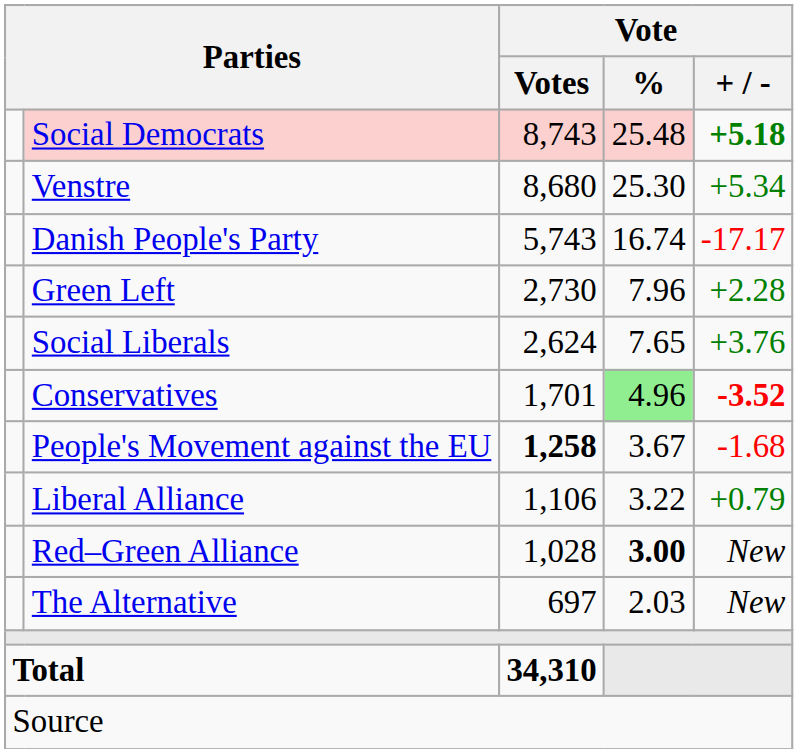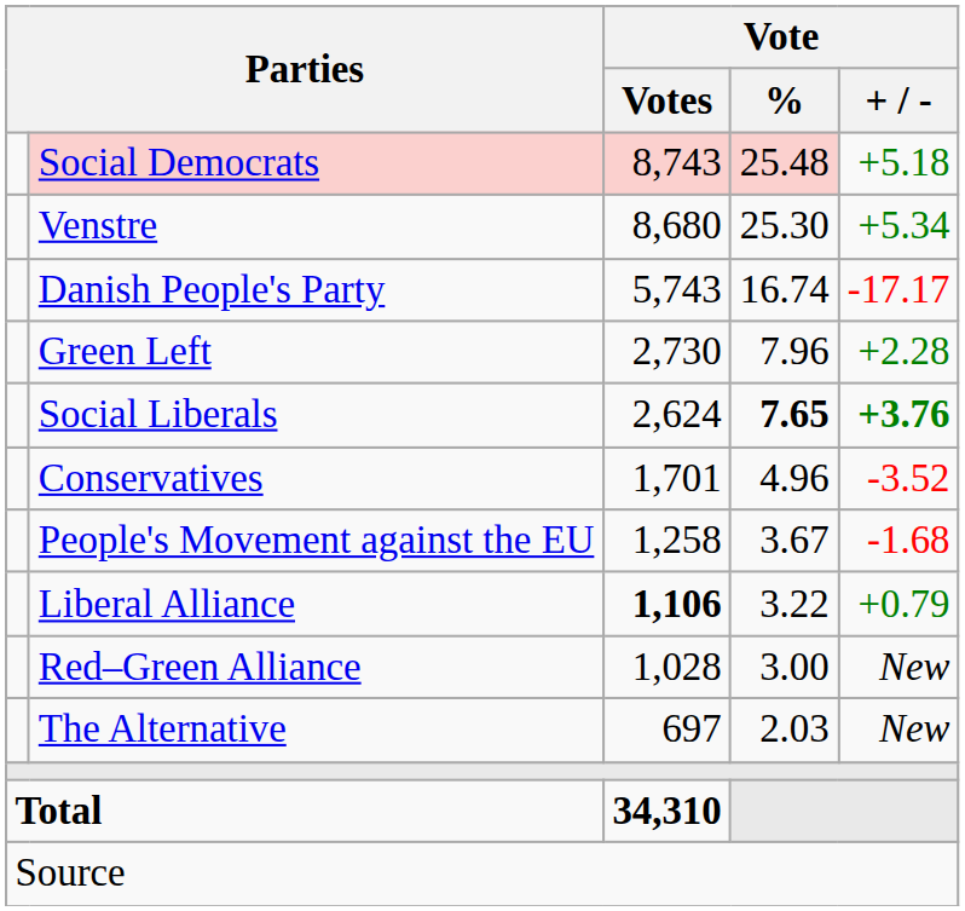Social Democrats | Vote / + / -: bold -> normal
Social Liberals | Vote / %: normal -> bold
Social Liberals | Vote / + / -: normal -> bold
Conservatives | Vote / %: lightgreen background -> no background
Conservatives | Vote / + / -: bold -> normal
People's Movement against the EU | Vote / Votes: bold -> normal
Liberal Alliance | Vote / Votes: normal -> bold
Red–Green Alliance | Vote / %: bold -> normal
